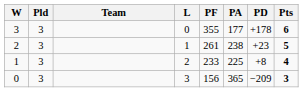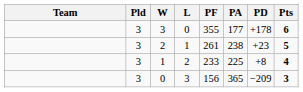columns swapped: Team <-> W
